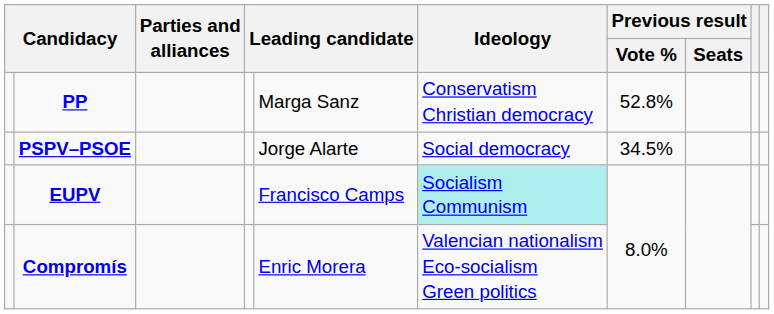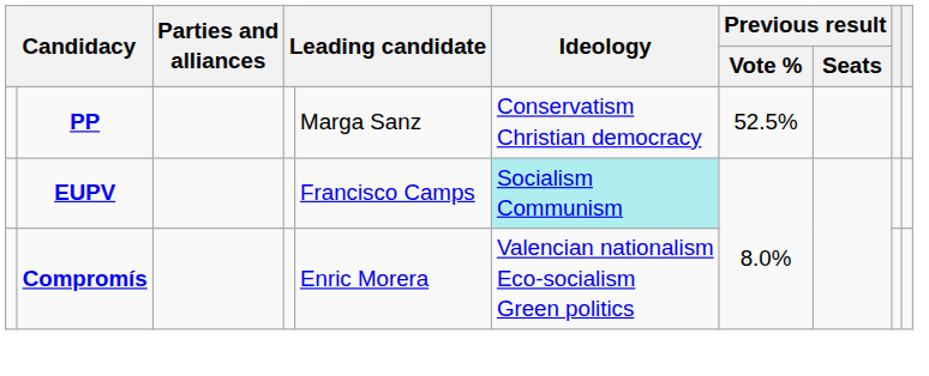PP | Previous result / Vote %: 52.8% -> 52.5%
- row: PSPV–PSOE | Jorge Alarte | Social democracy | 34.5%
